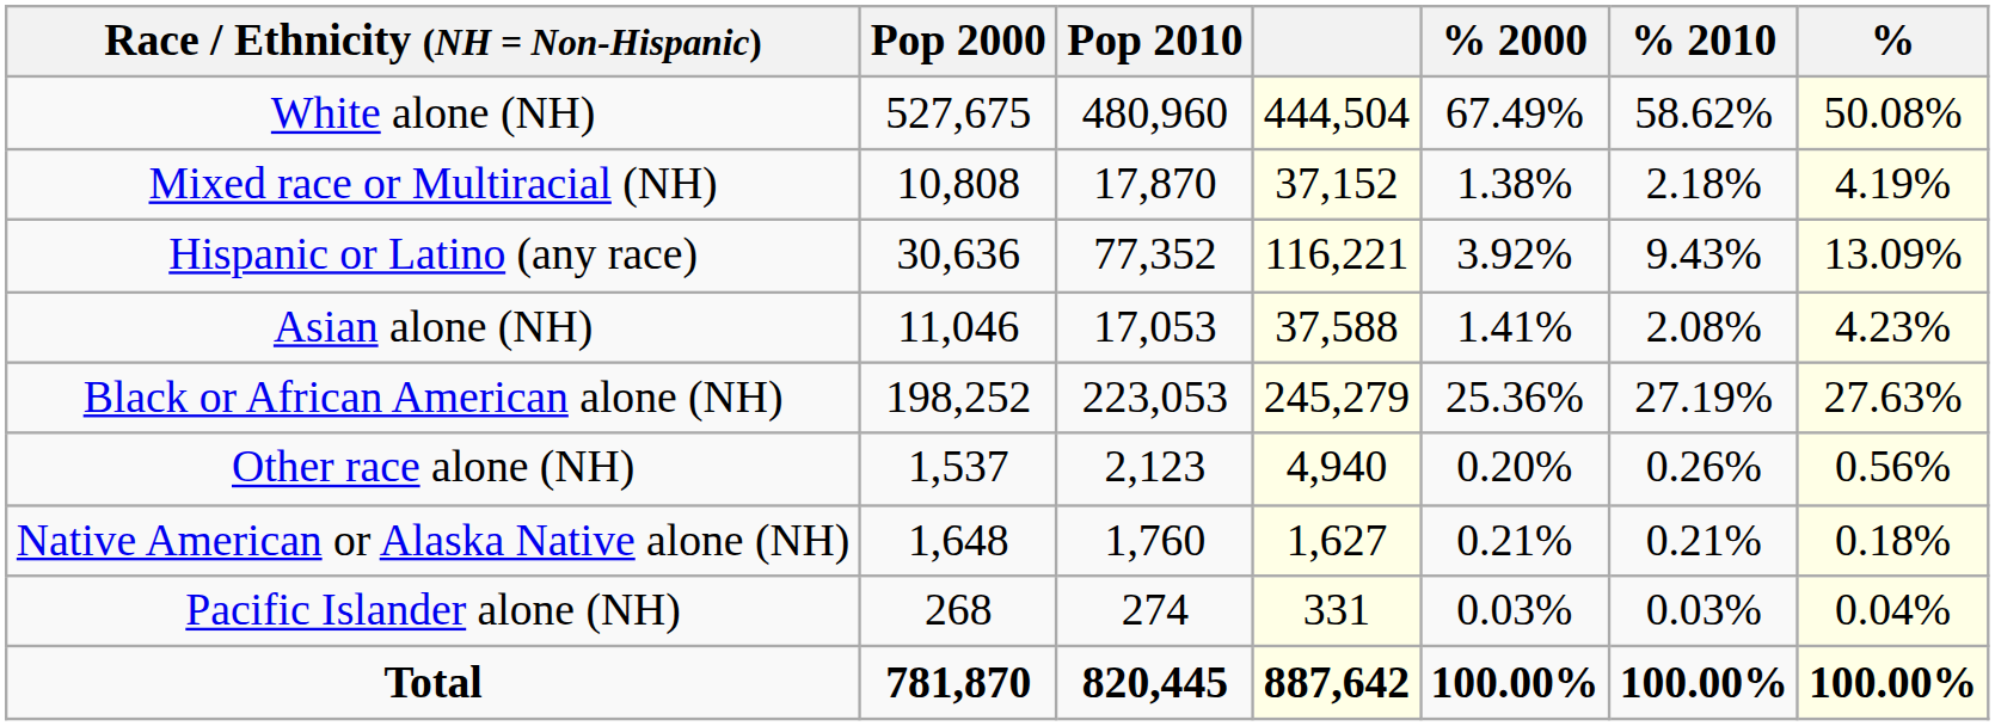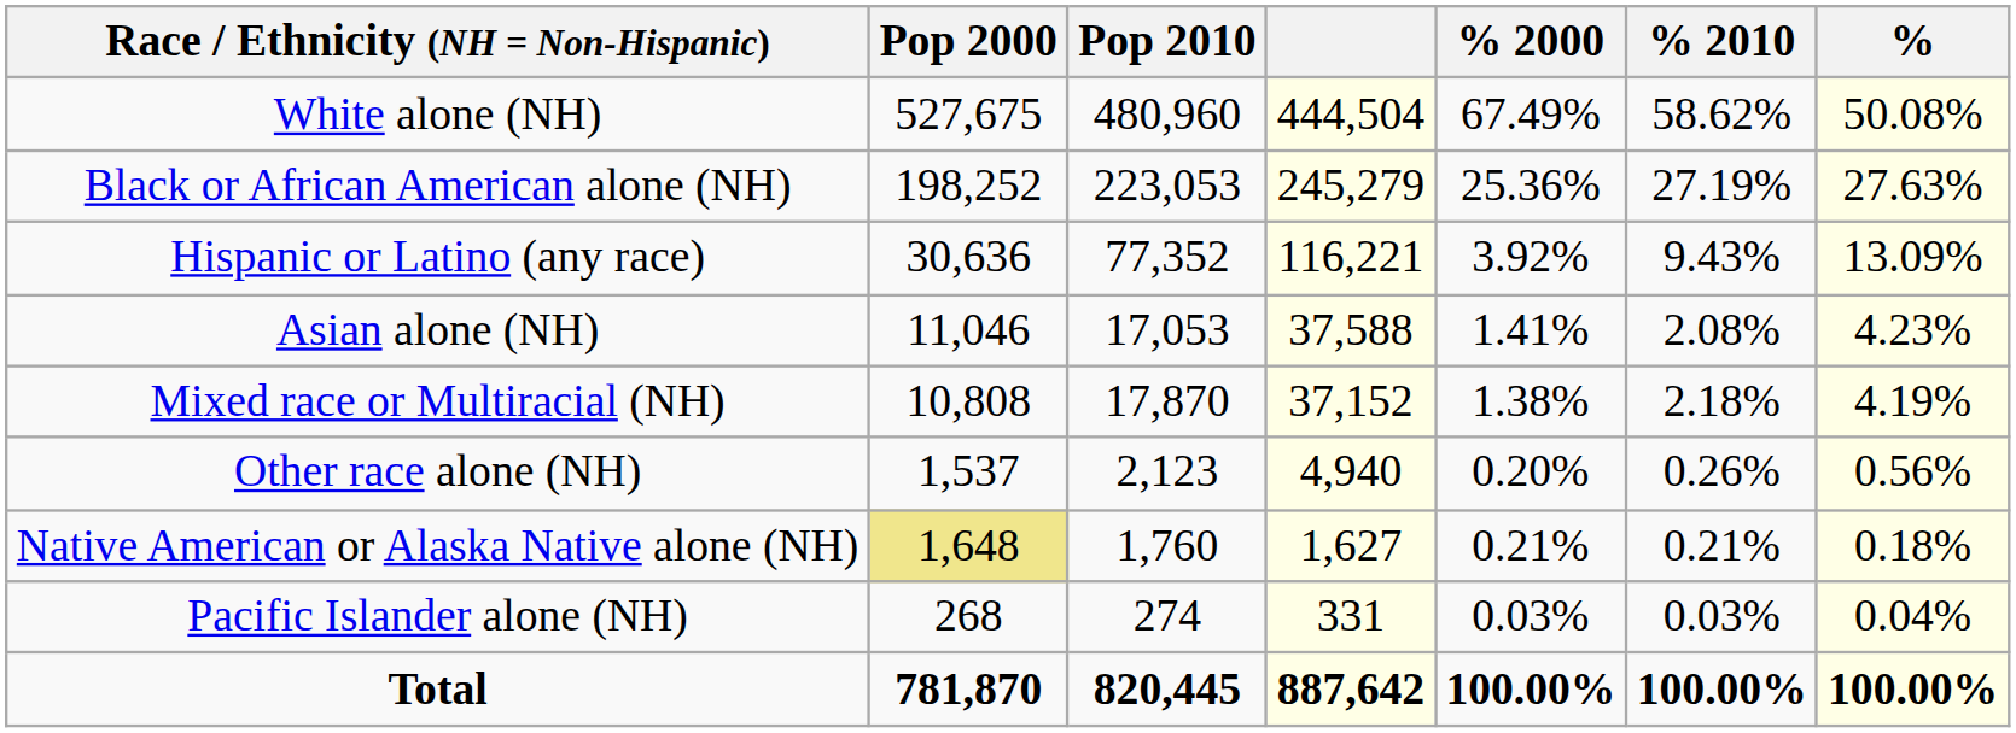rows swapped: Black or African American alone (NH) <-> Mixed race or Multiracial (NH)
Native American or Alaska Native alone (NH) | Pop 2000: no background -> khaki background
